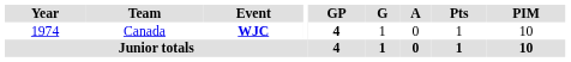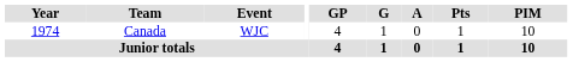Canada | Event: bold -> normal
Canada | GP: bold -> normal
